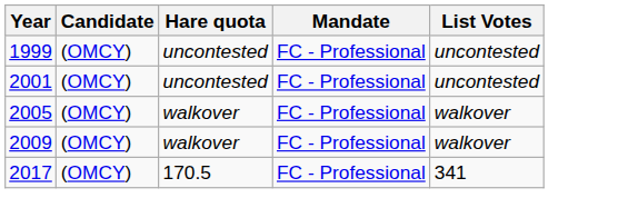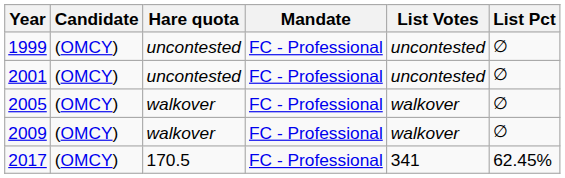+ column: List Pct | ∅ | ∅ | ∅ | ∅ | 62.45%
